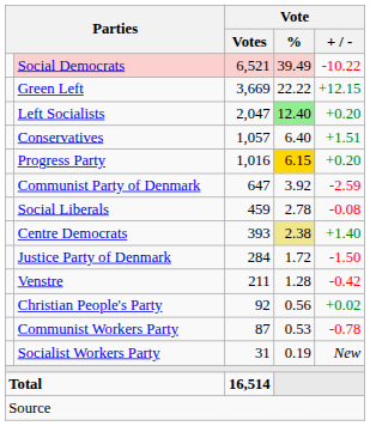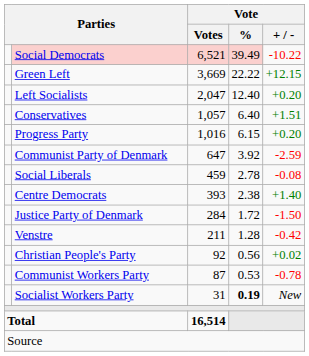Left Socialists | Vote / %: lightgreen background -> no background
Progress Party | Vote / %: gold background -> no background
Centre Democrats | Vote / %: khaki background -> no background
Socialist Workers Party | Vote / %: normal -> bold
